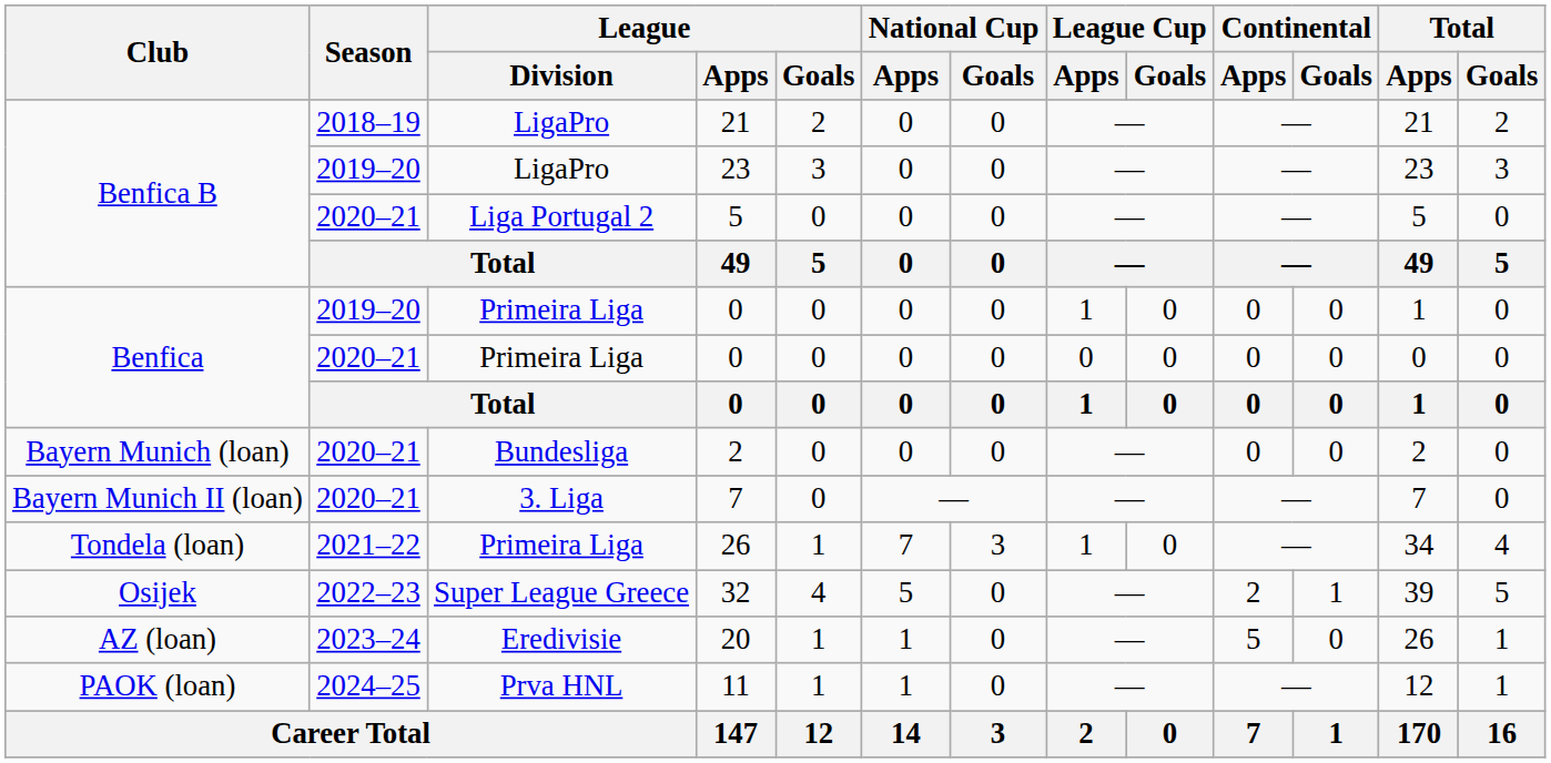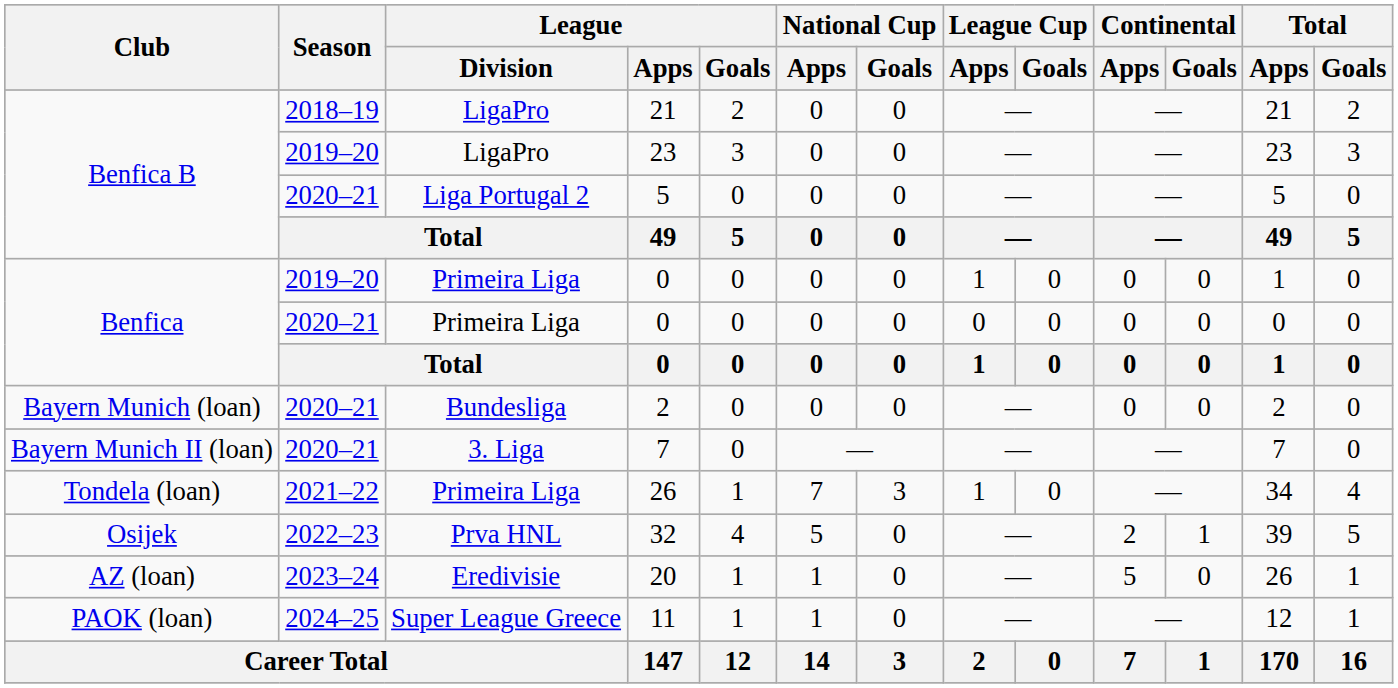32 | League / Division: Super League Greece -> Prva HNL
11 | League / Division: Prva HNL -> Super League Greece
